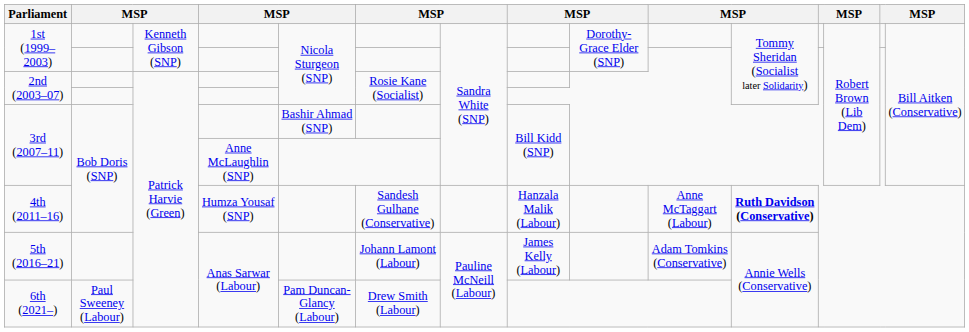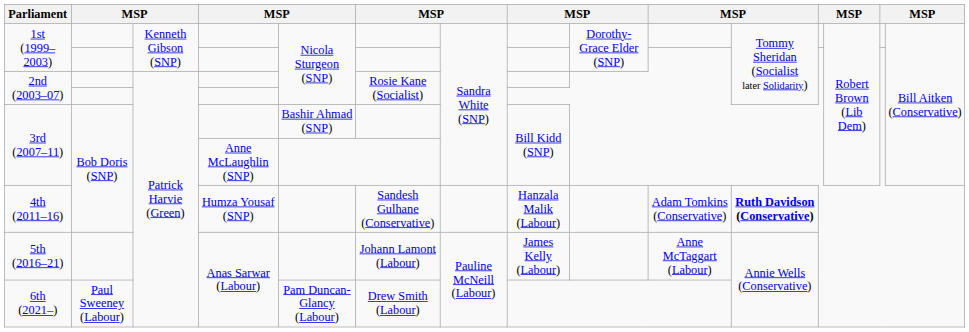4th (2011–16) | column 10: Anne McTaggart (Labour) -> Adam Tomkins (Conservative)
5th (2016–21) | column 10: Adam Tomkins (Conservative) -> Anne McTaggart (Labour)
